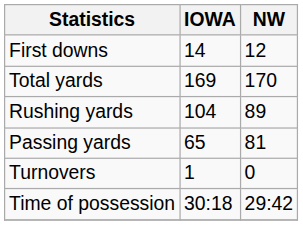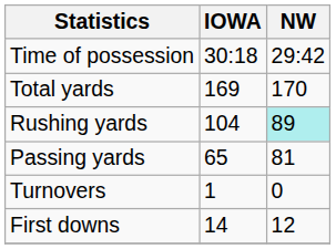rows swapped: First downs <-> Time of possession
Rushing yards | NW: no background -> paleturquoise background
